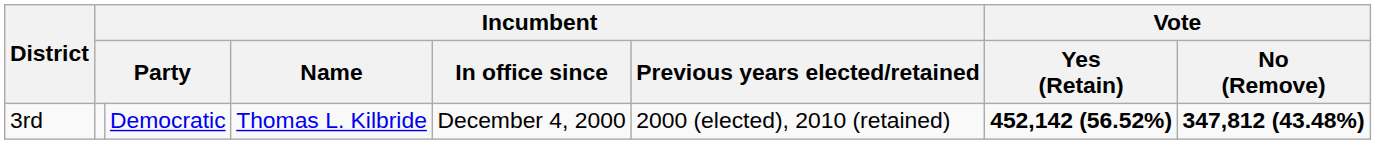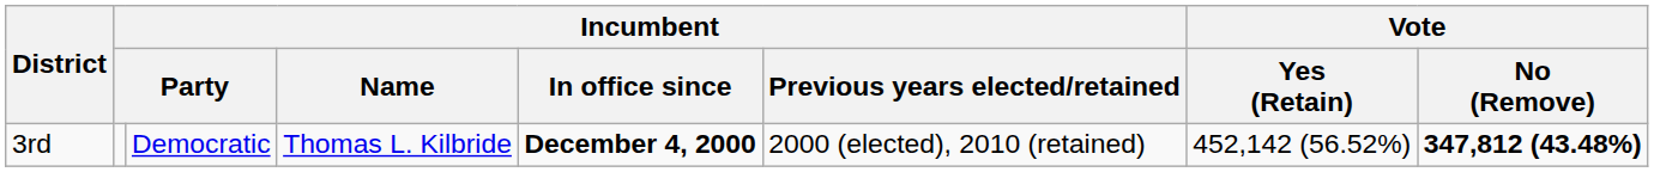3rd | Incumbent / In office since: normal -> bold
3rd | Vote / Yes (Retain): bold -> normal
